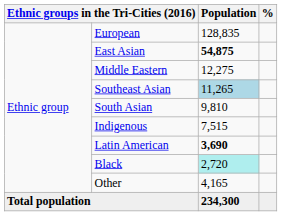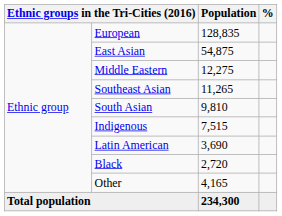East Asian | Population: bold -> normal
Southeast Asian | Population: lightblue background -> no background
Latin American | Population: bold -> normal
Black | Population: paleturquoise background -> no background
